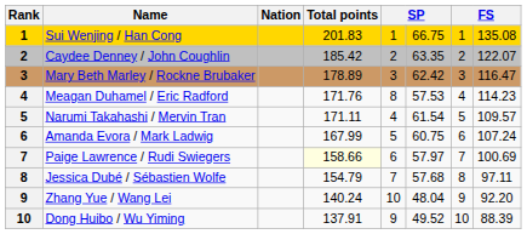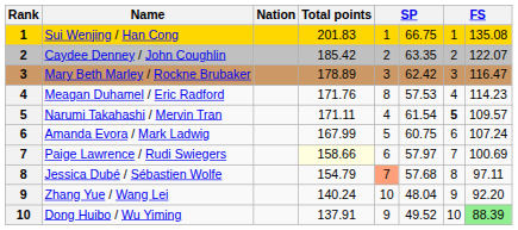Narumi Takahashi / Mervin Tran | column 7: normal -> bold
Jessica Dubé / Sébastien Wolfe | column 5: no background -> lightsalmon background
Dong Huibo / Wu Yiming | column 8: no background -> lightgreen background
